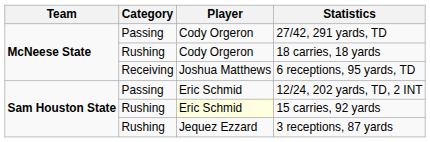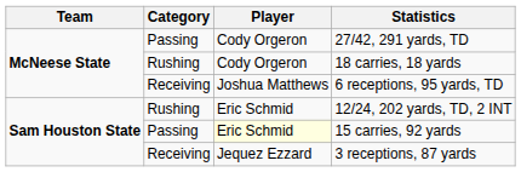12/24, 202 yards, TD, 2 INT | Category: Passing -> Rushing
15 carries, 92 yards | Category: Rushing -> Passing
3 receptions, 87 yards | Category: Rushing -> Receiving
